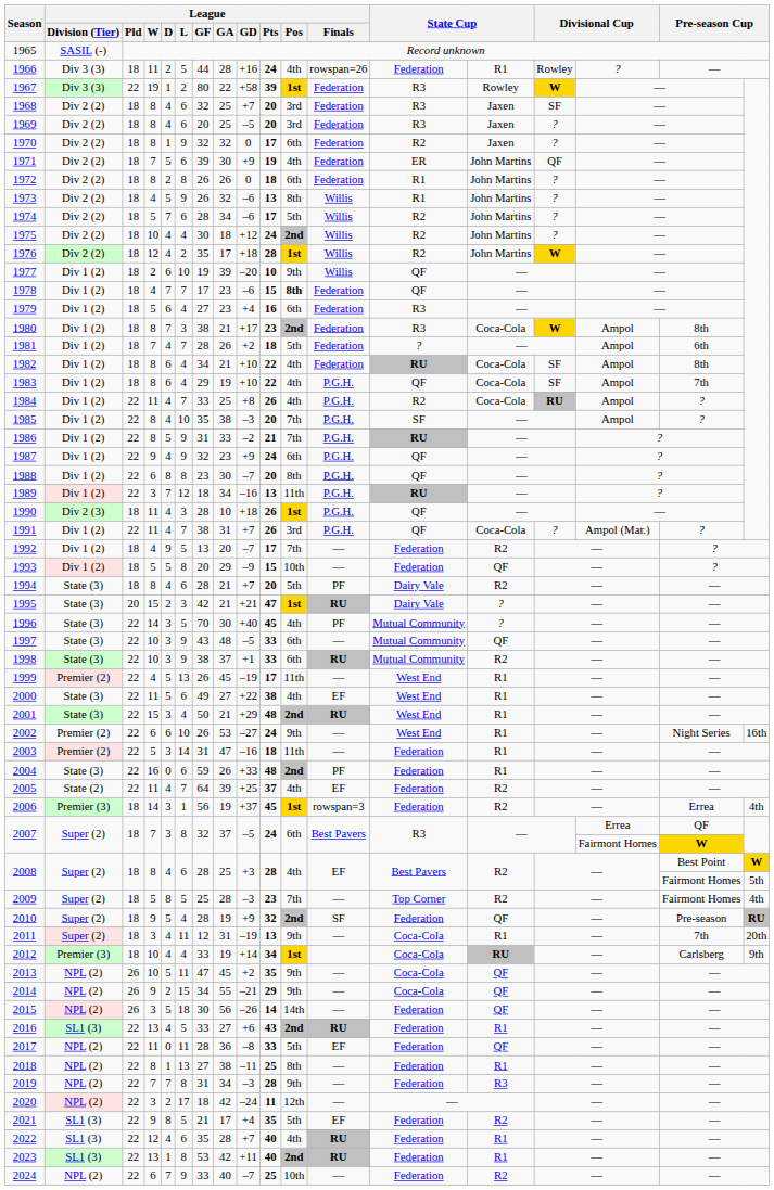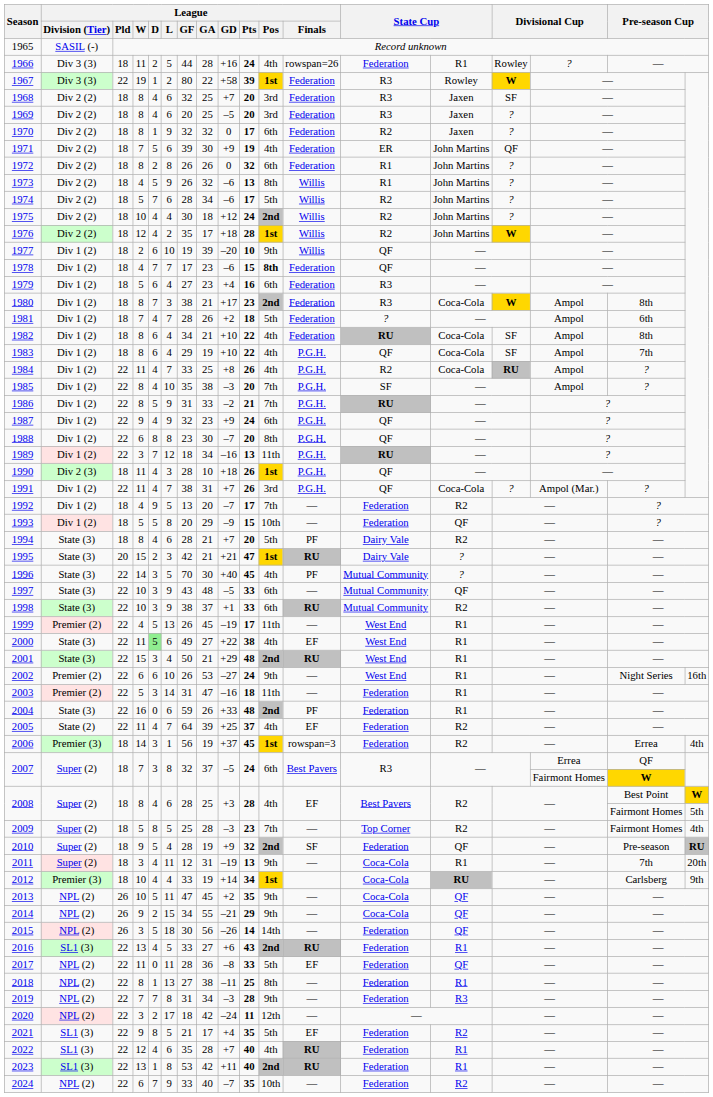1972 | League / Pts: 18 -> 32
2000 | League / D: no background -> lightgreen background
2024 | League / Pts: 25 -> 35
